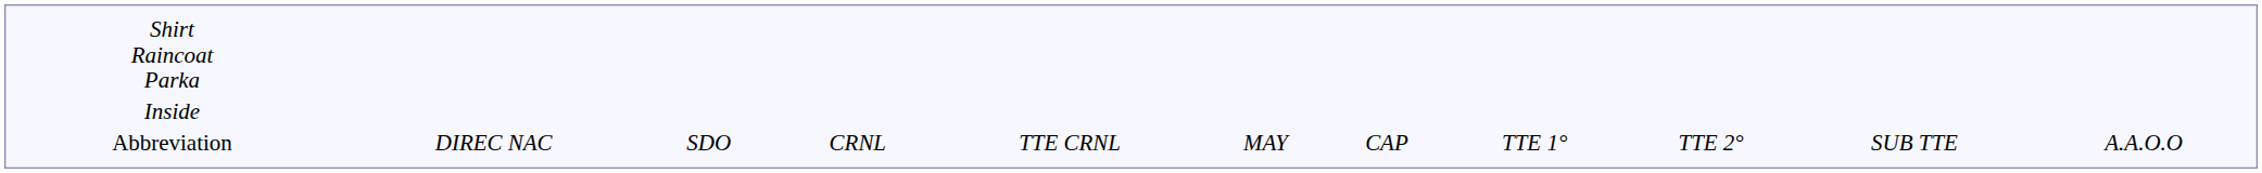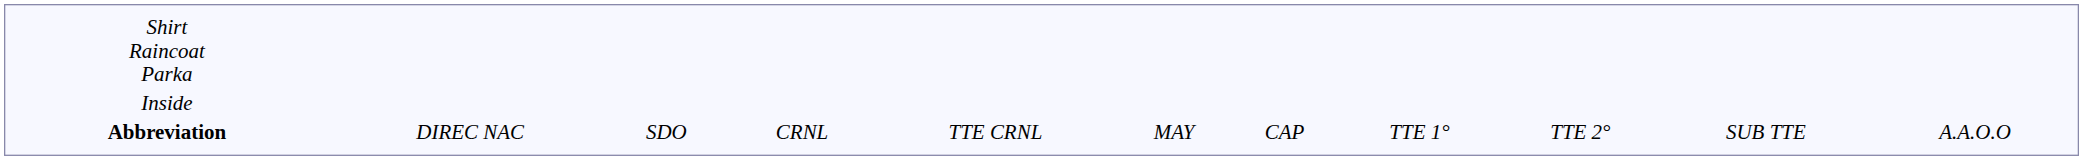Abbreviation | column 1: normal -> bold
